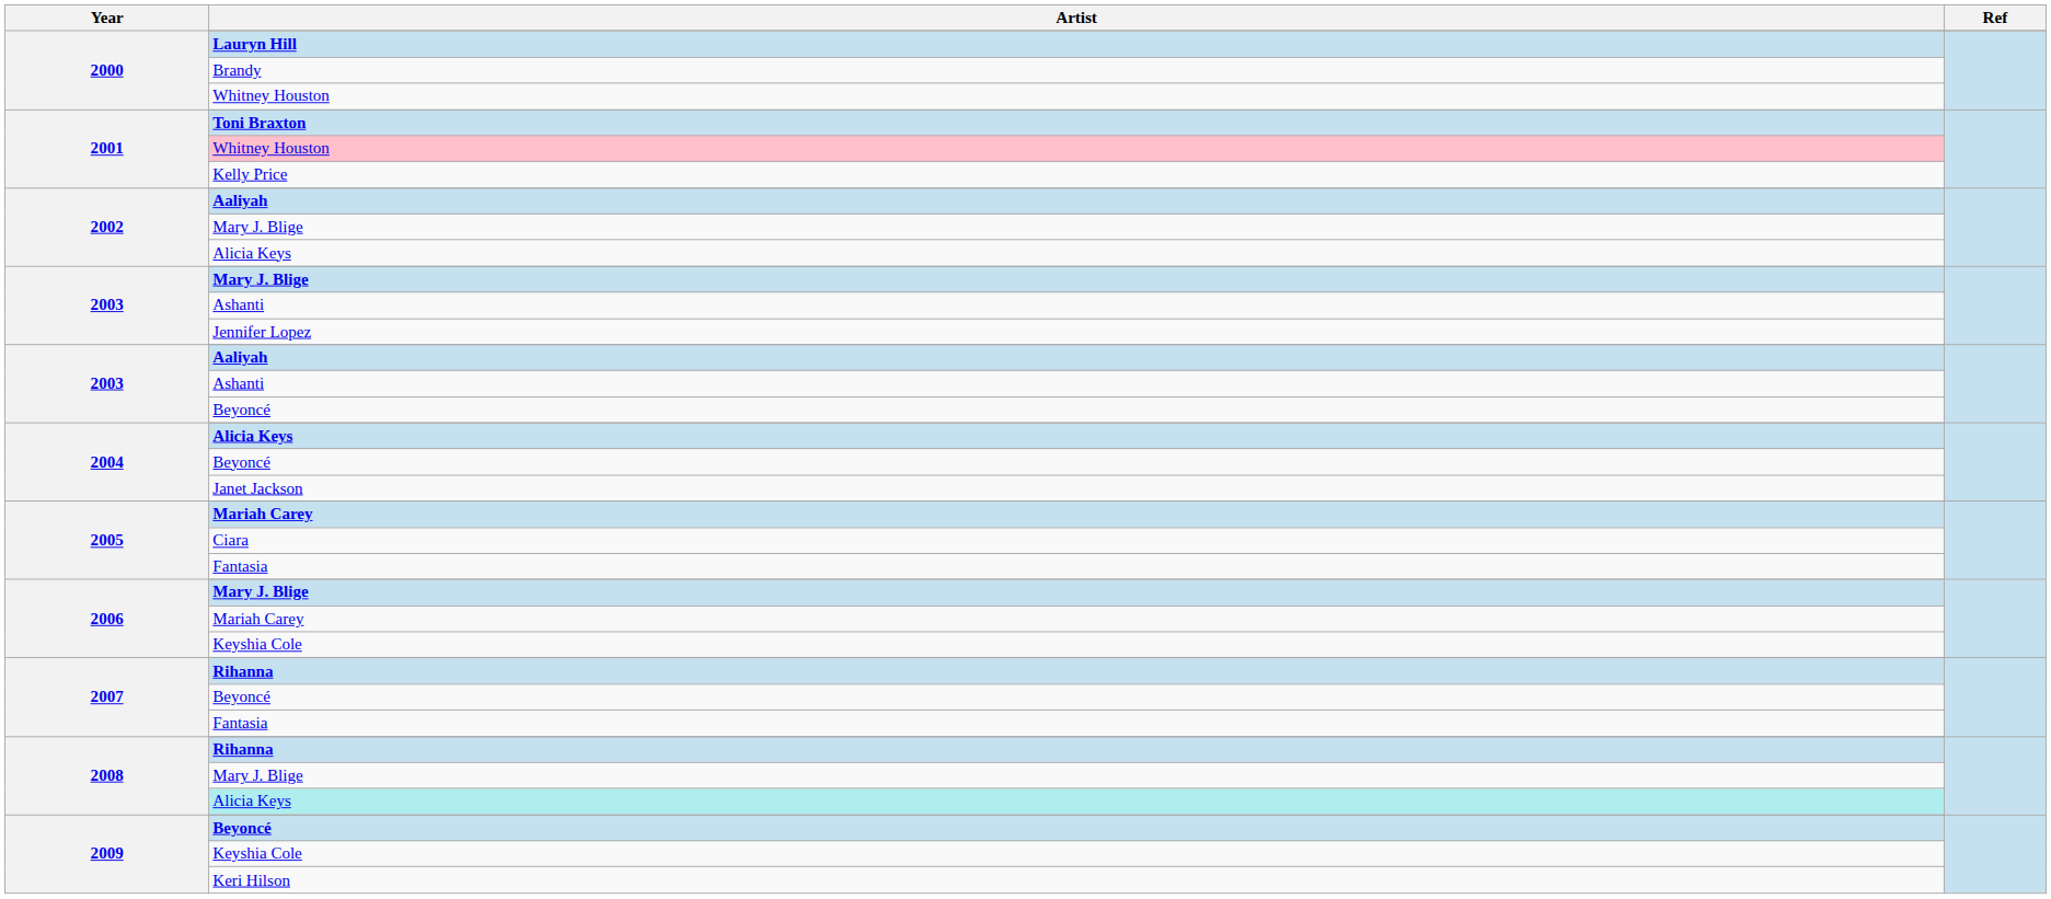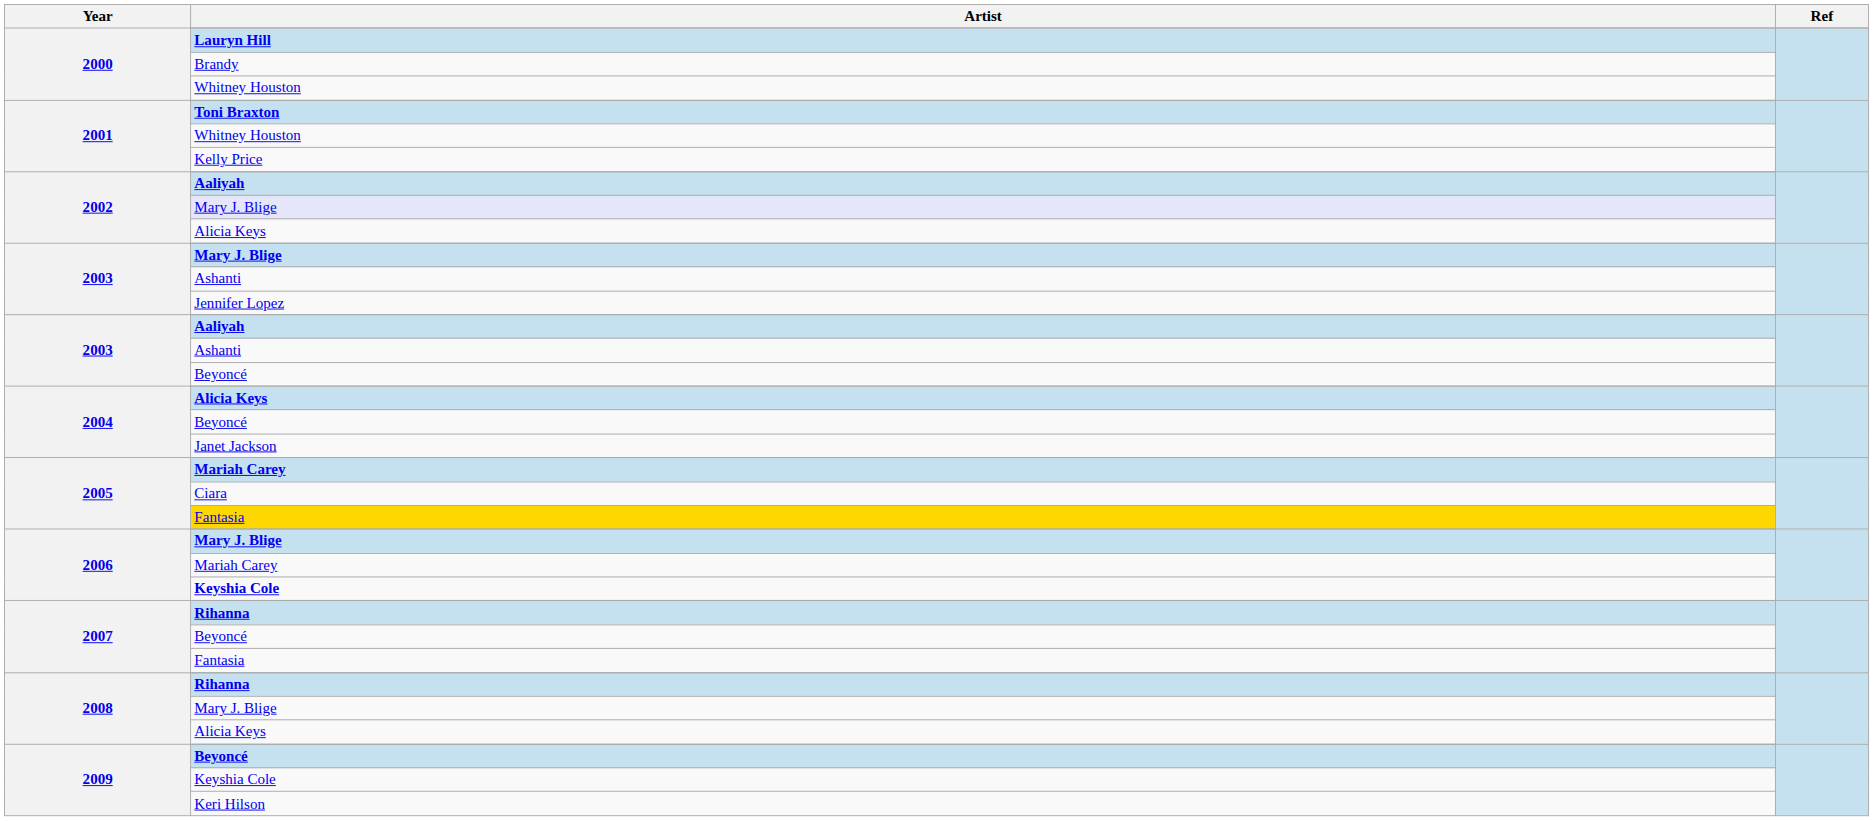2001 / Whitney Houston | Artist: pink background -> no background
2002 / Mary J. Blige | Artist: no background -> lavender background
2005 / Fantasia | Artist: no background -> gold background
2006 / Keyshia Cole | Artist: normal -> bold
2008 / Alicia Keys | Artist: paleturquoise background -> no background
